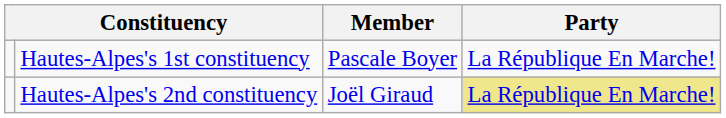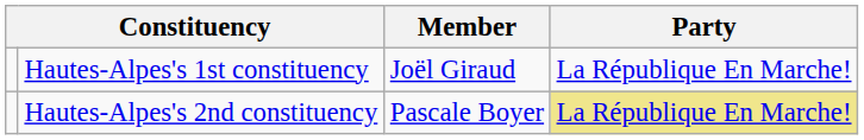Hautes-Alpes's 1st constituency | Member: Pascale Boyer -> Joël Giraud
Hautes-Alpes's 2nd constituency | Member: Joël Giraud -> Pascale Boyer
